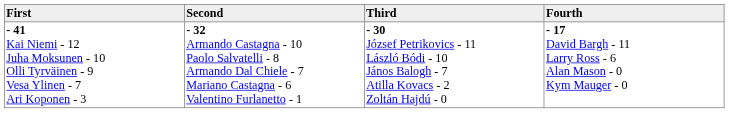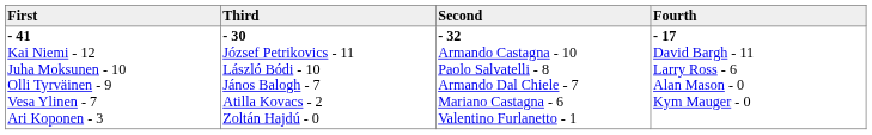columns swapped: Second <-> Third
